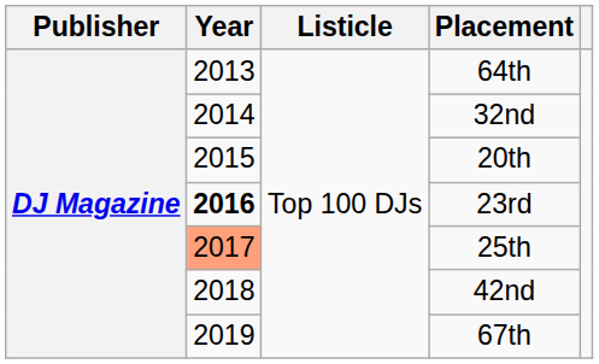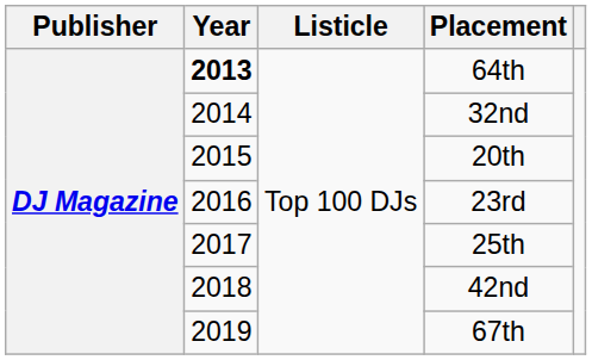64th | Year: normal -> bold
23rd | Year: bold -> normal
25th | Year: lightsalmon background -> no background
